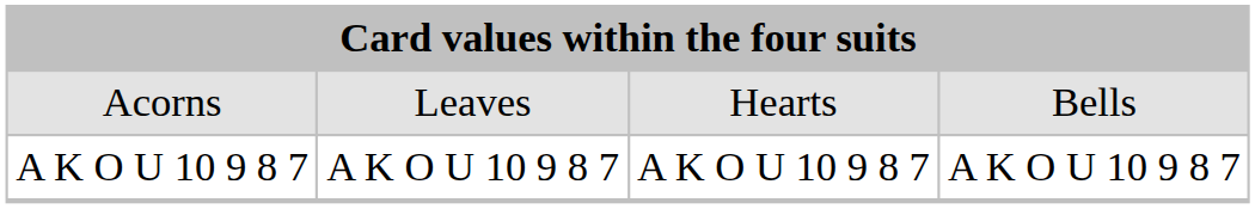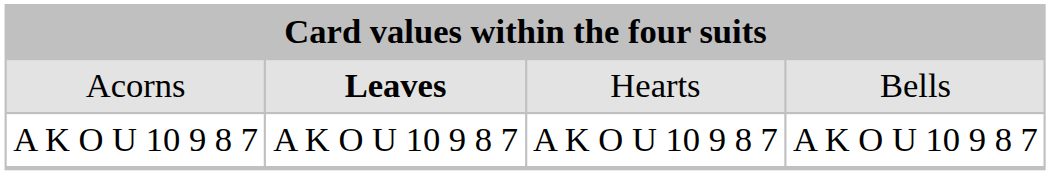Acorns | column 2: normal -> bold
